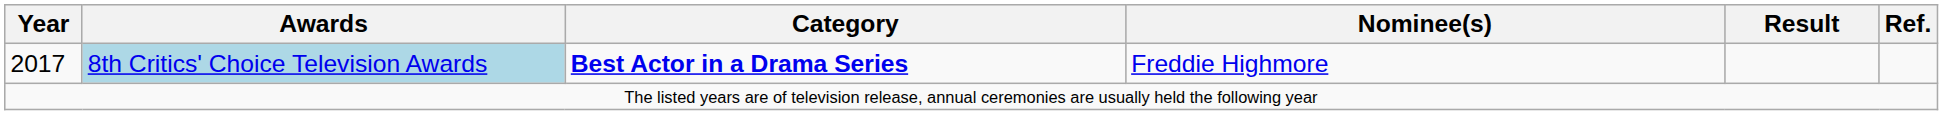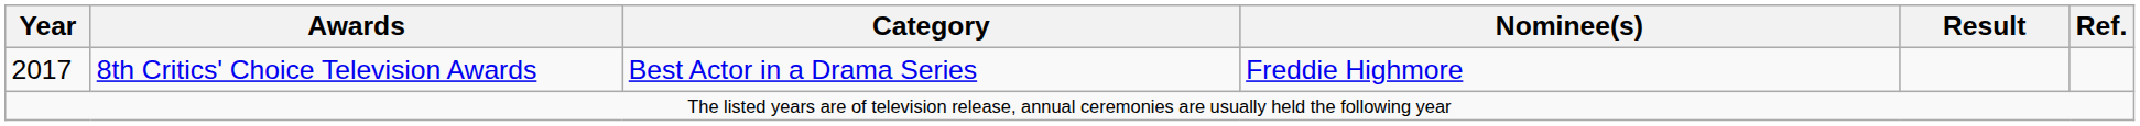2017 | Awards: lightblue background -> no background
2017 | Category: bold -> normal
